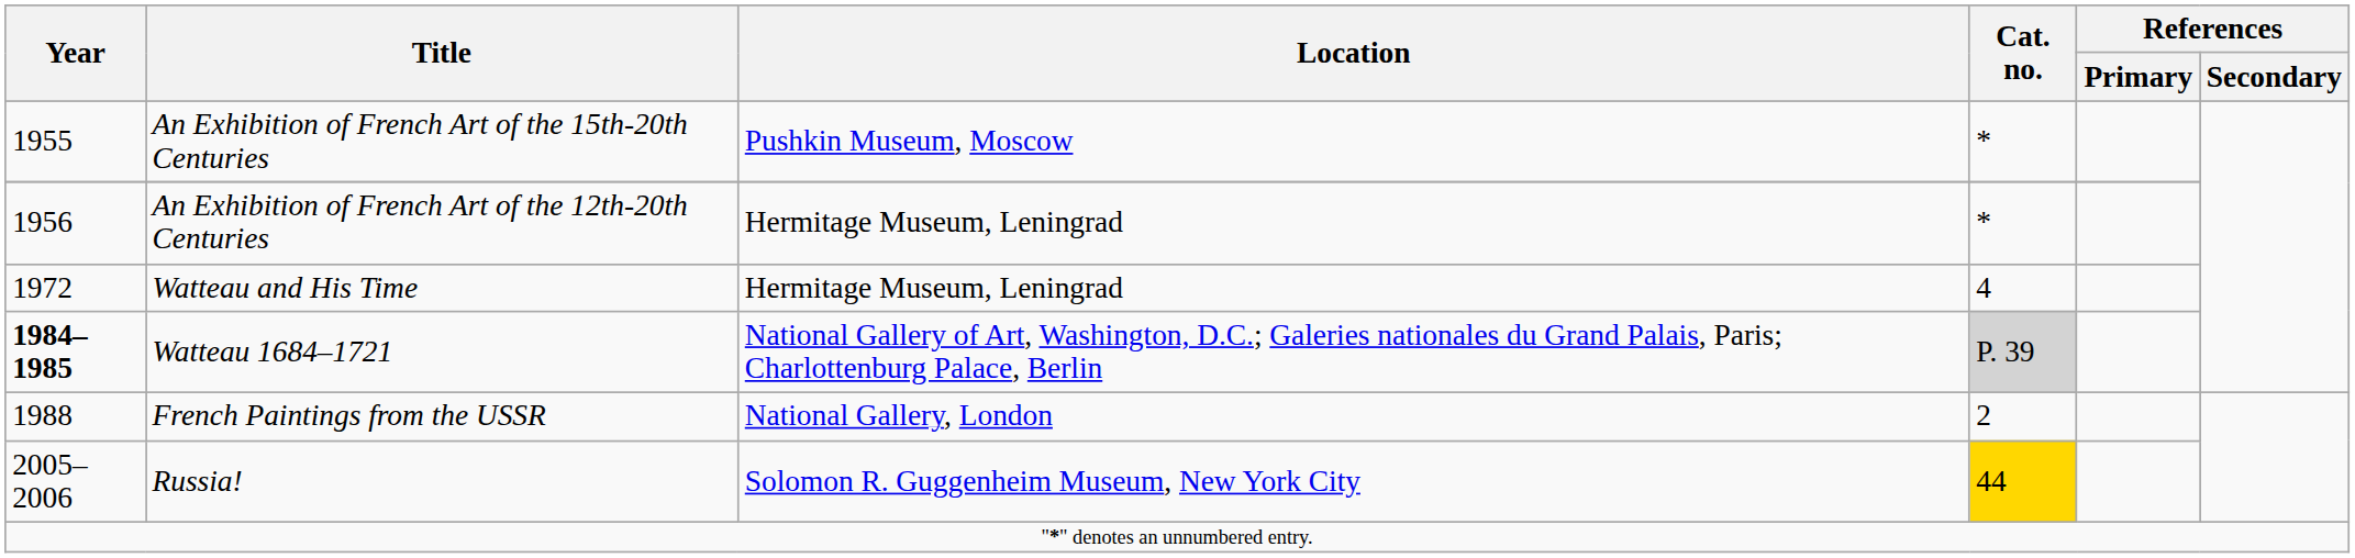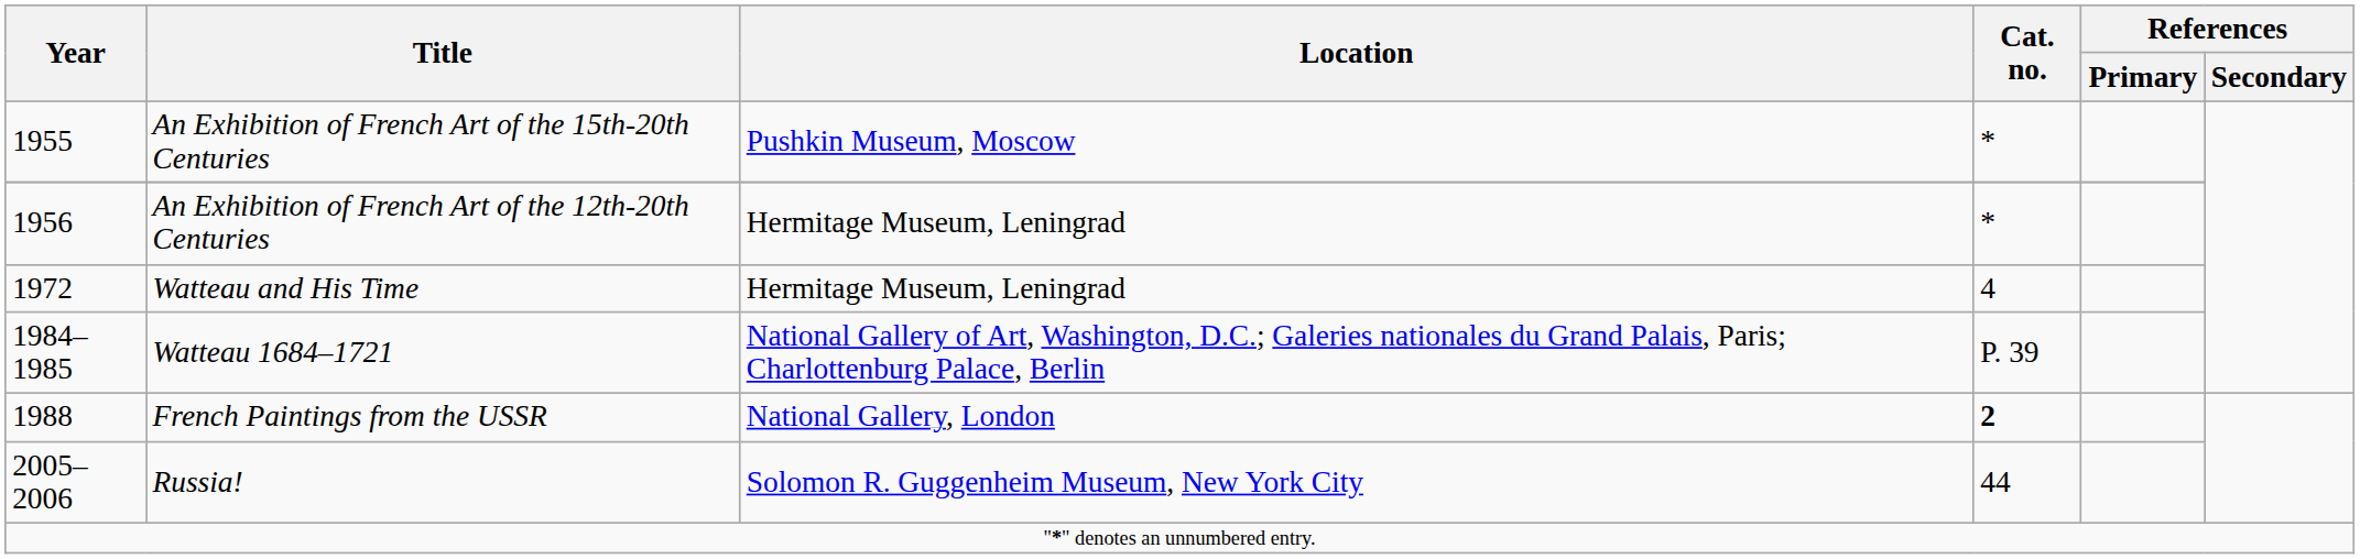Watteau 1684–1721 | Year: bold -> normal
Watteau 1684–1721 | Cat. no.: lightgrey background -> no background
French Paintings from the USSR | Cat. no.: normal -> bold
Russia! | Cat. no.: gold background -> no background
